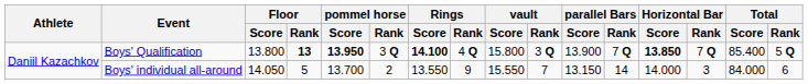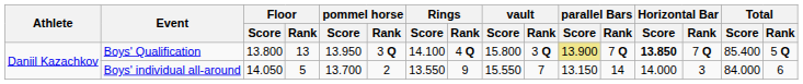Boys' Qualification | Floor / Rank: bold -> normal
Boys' Qualification | pommel horse / Score: bold -> normal
Boys' Qualification | Rings / Score: bold -> normal
Boys' Qualification | parallel Bars / Score: no background -> khaki background
